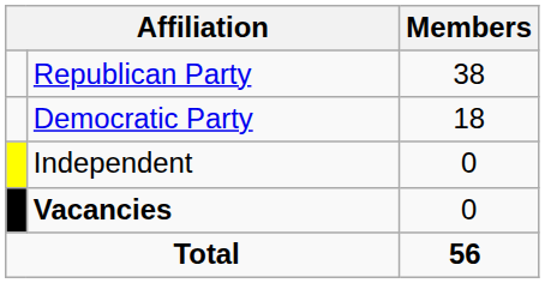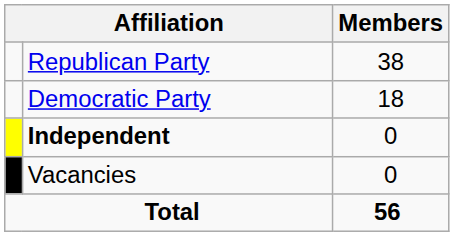Independent | column 2: normal -> bold
Vacancies | column 2: bold -> normal
